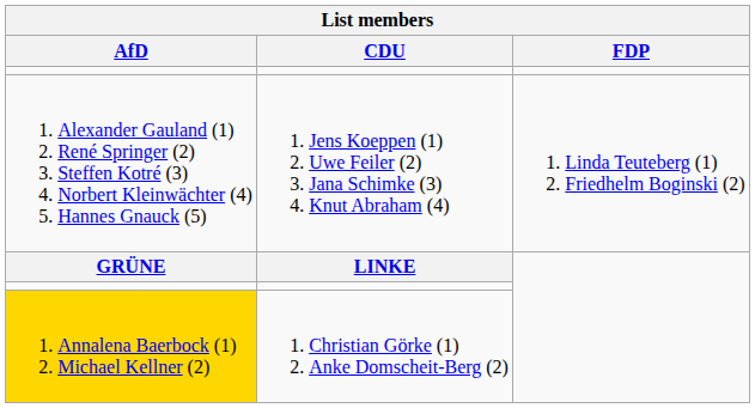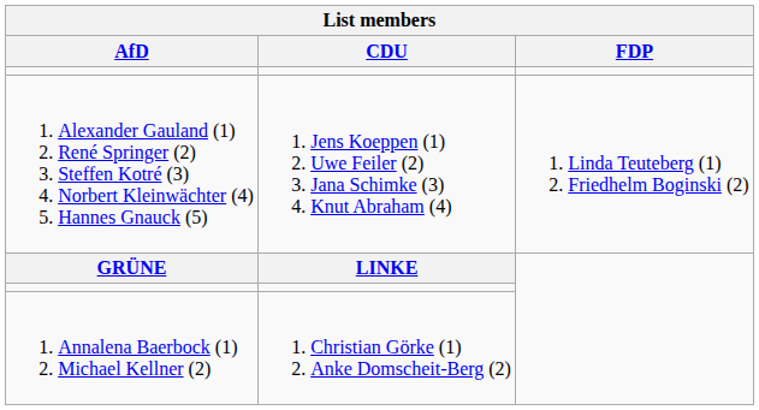Annalena Baerbock (1) Michael Kellner (2) | AfD: gold background -> no background
